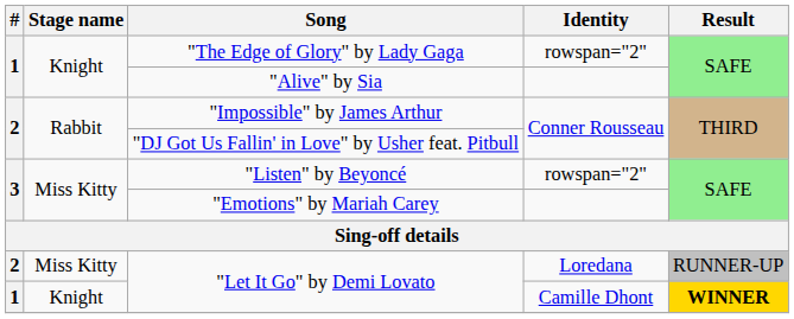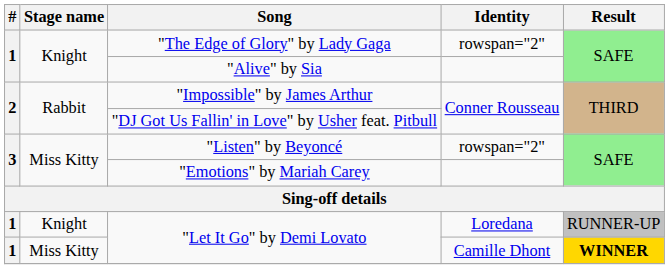"Let It Go" by Demi Lovato / Loredana | #: 2 -> 1
"Let It Go" by Demi Lovato / Loredana | Stage name: Miss Kitty -> Knight
"Let It Go" by Demi Lovato / Camille Dhont | Stage name: Knight -> Miss Kitty
